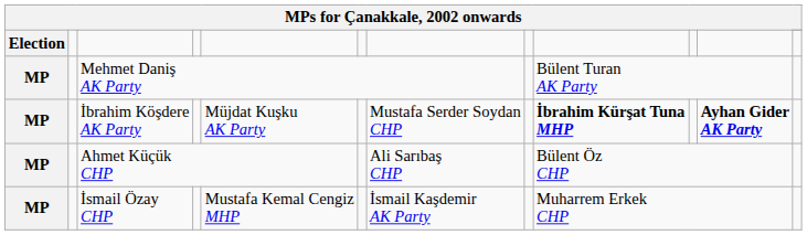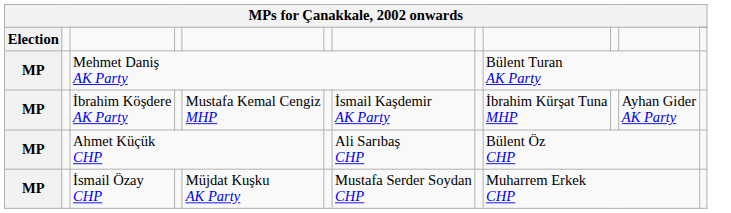İbrahim Köşdere AK Party | column 5: Müjdat Kuşku AK Party -> Mustafa Kemal Cengiz MHP
İbrahim Köşdere AK Party | column 7: Mustafa Serder Soydan CHP -> İsmail Kaşdemir AK Party
İbrahim Köşdere AK Party | column 9: bold -> normal
İbrahim Köşdere AK Party | column 11: bold -> normal
İsmail Özay CHP | column 5: Mustafa Kemal Cengiz MHP -> Müjdat Kuşku AK Party
İsmail Özay CHP | column 7: İsmail Kaşdemir AK Party -> Mustafa Serder Soydan CHP
